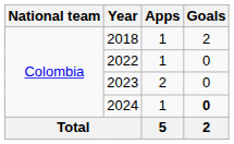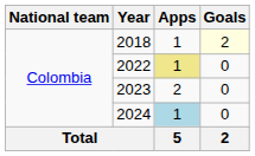2018 | Goals: no background -> lightyellow background
2022 | Apps: no background -> khaki background
2024 | Apps: no background -> lightblue background
2024 | Goals: bold -> normal
